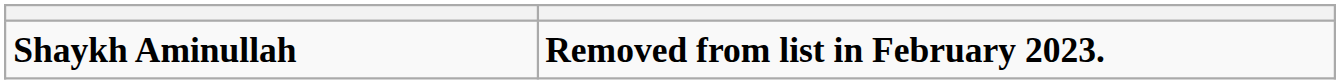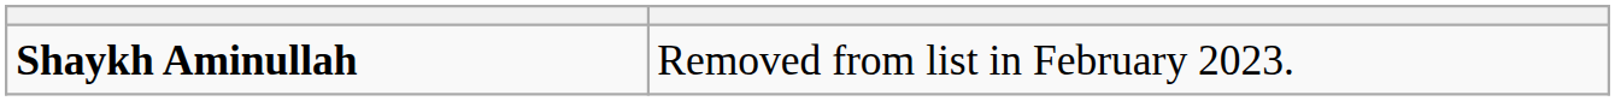Shaykh Aminullah | column 2: bold -> normal
